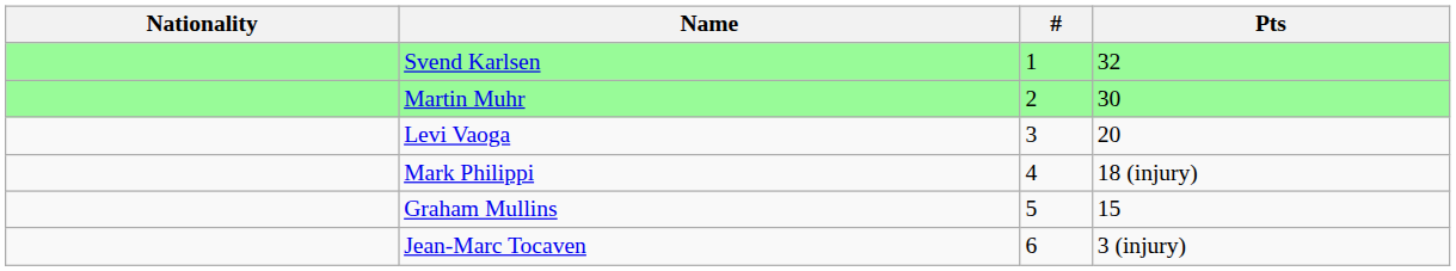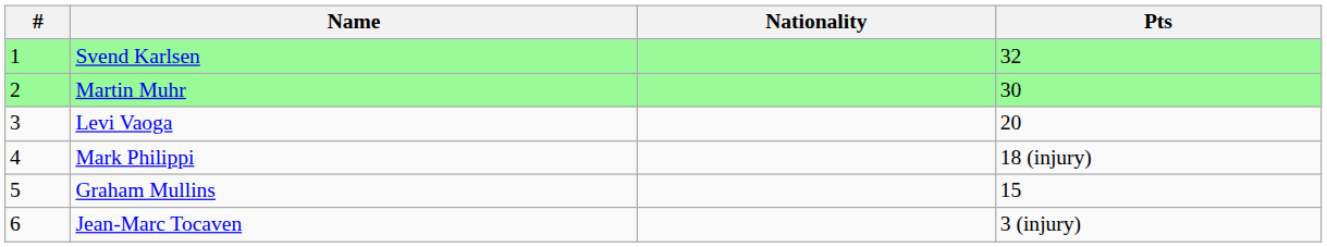columns swapped: # <-> Nationality
